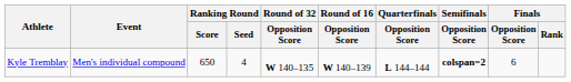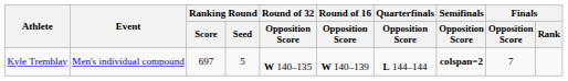Kyle Tremblay | Ranking Round / Score: 650 -> 697
Kyle Tremblay | Ranking Round / Seed: 4 -> 5
Kyle Tremblay | Finals / Opposition Score: 6 -> 7
